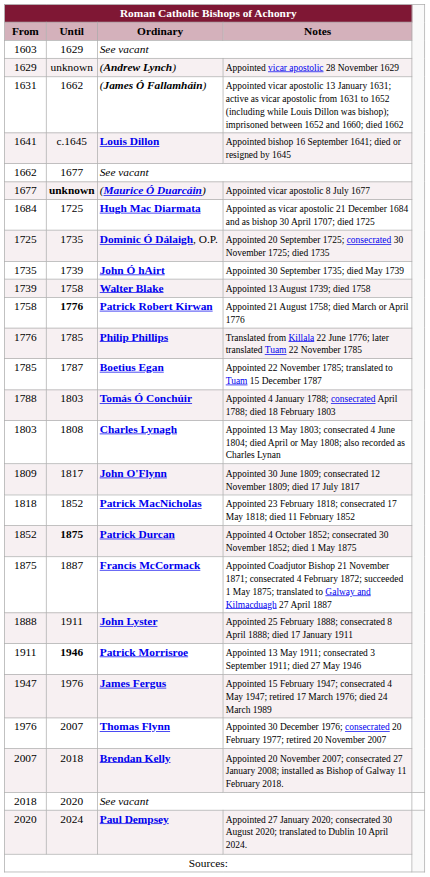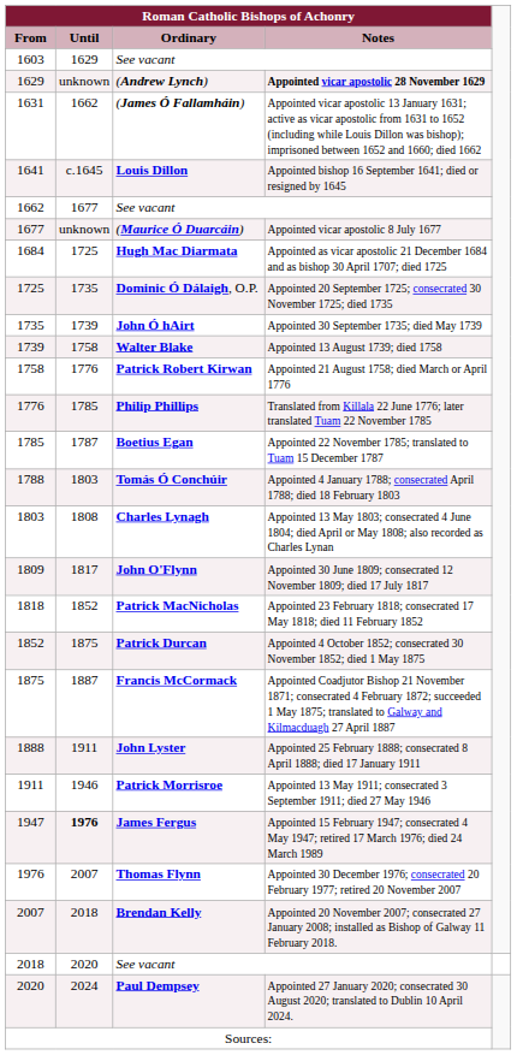(Andrew Lynch) | Roman Catholic Bishops of Achonry / Notes: normal -> bold
(Maurice Ó Duarcáin) | Roman Catholic Bishops of Achonry / Until: bold -> normal
Patrick Robert Kirwan | Roman Catholic Bishops of Achonry / Until: bold -> normal
Patrick Durcan | Roman Catholic Bishops of Achonry / Until: bold -> normal
Patrick Morrisroe | Roman Catholic Bishops of Achonry / Until: bold -> normal
James Fergus | Roman Catholic Bishops of Achonry / Until: normal -> bold
